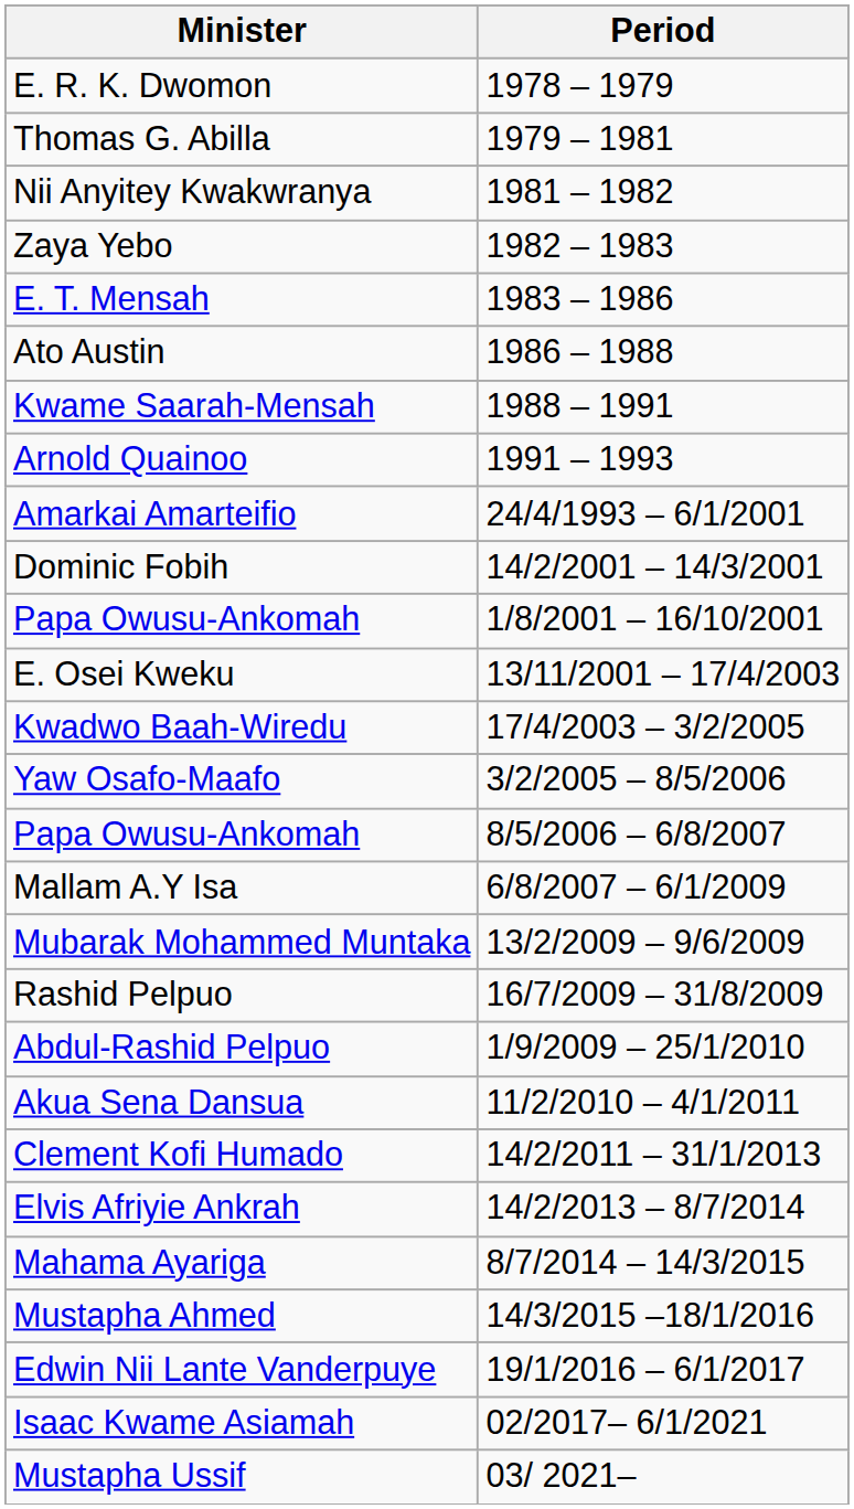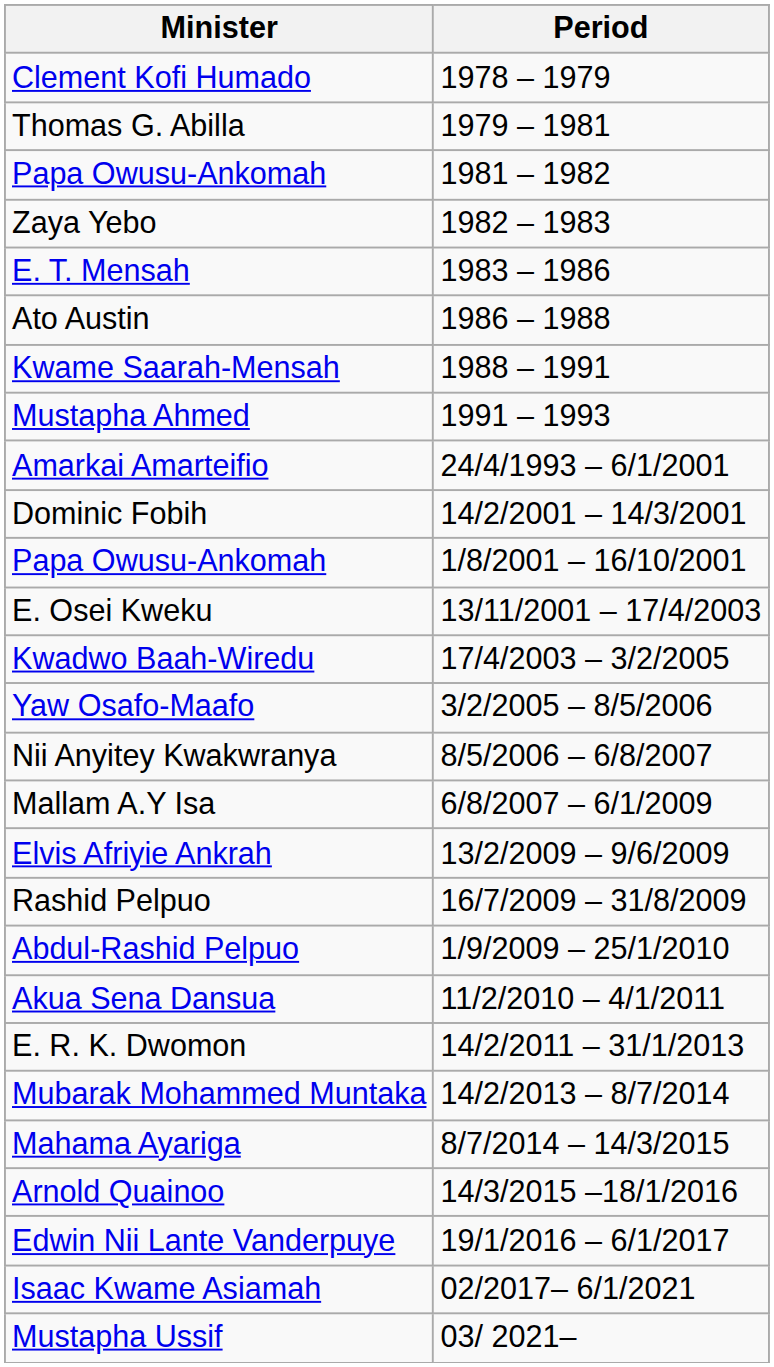row 2 | Minister: E. R. K. Dwomon -> Clement Kofi Humado
row 4 | Minister: Nii Anyitey Kwakwranya -> Papa Owusu-Ankomah
row 9 | Minister: Arnold Quainoo -> Mustapha Ahmed
row 16 | Minister: Papa Owusu-Ankomah -> Nii Anyitey Kwakwranya
row 18 | Minister: Mubarak Mohammed Muntaka -> Elvis Afriyie Ankrah
row 22 | Minister: Clement Kofi Humado -> E. R. K. Dwomon
row 23 | Minister: Elvis Afriyie Ankrah -> Mubarak Mohammed Muntaka
row 25 | Minister: Mustapha Ahmed -> Arnold Quainoo
